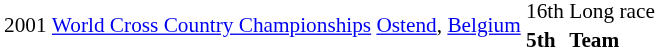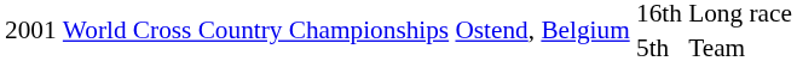row 2 | column 4: bold -> normal
row 2 | column 5: bold -> normal
